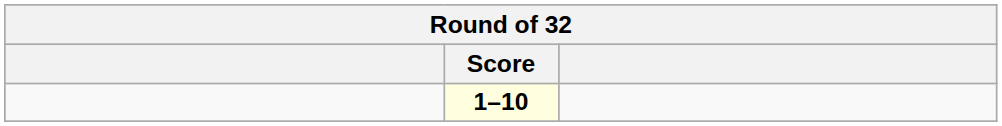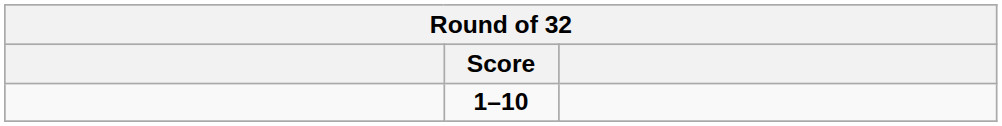row 3 | Score: lightyellow background -> no background
